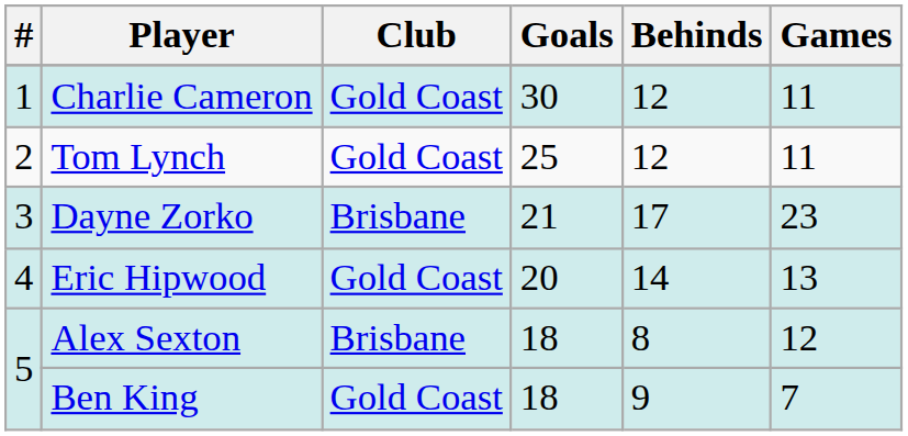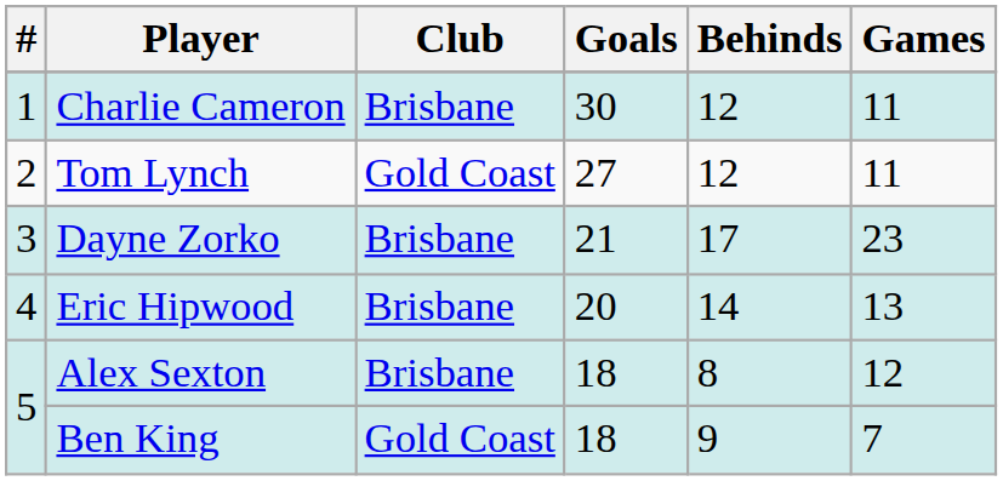Charlie Cameron | Club: Gold Coast -> Brisbane
Tom Lynch | Goals: 25 -> 27
Eric Hipwood | Club: Gold Coast -> Brisbane
